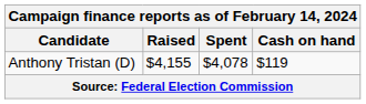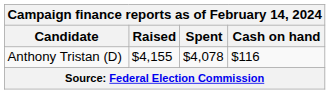Anthony Tristan (D) | Cash on hand: $119 -> $116
